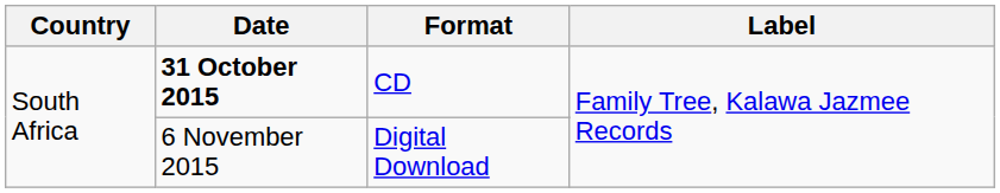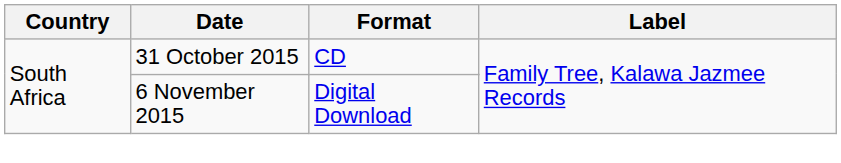31 October 2015 | Date: bold -> normal
